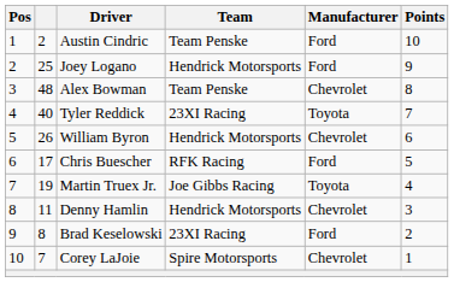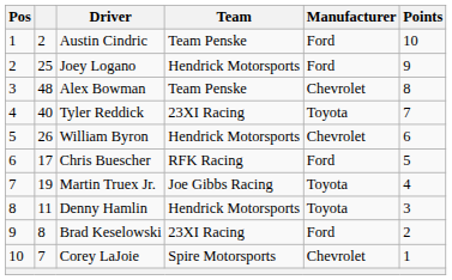Denny Hamlin | Manufacturer: Chevrolet -> Toyota
